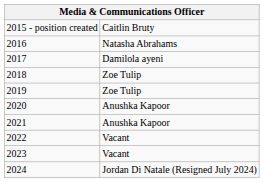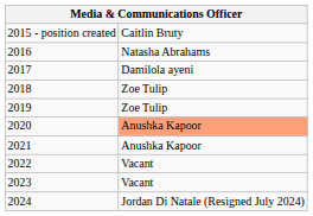2020 | column 2: no background -> lightsalmon background
